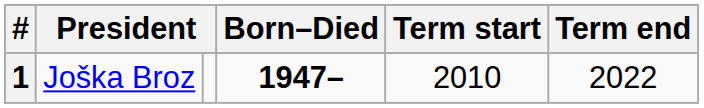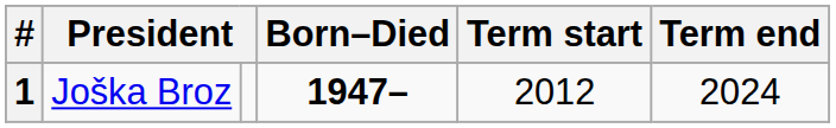1 | Term start: 2010 -> 2012
1 | Term end: 2022 -> 2024
